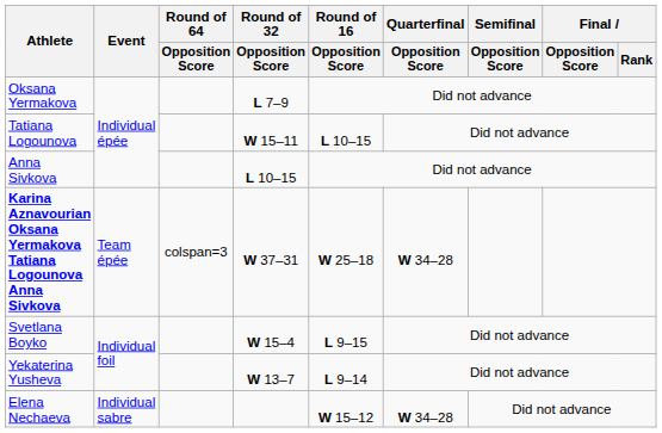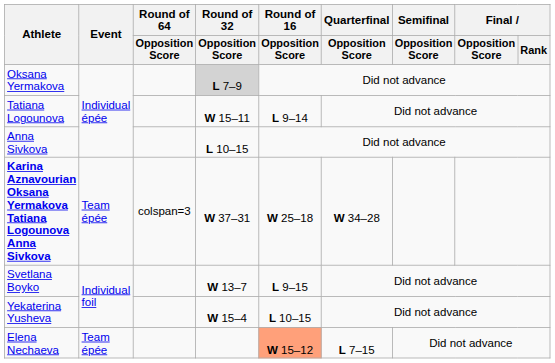Oksana Yermakova | Round of 32 / Opposition Score: no background -> lightgrey background
Tatiana Logounova | Round of 16 / Opposition Score: L 10–15 -> L 9–14
Svetlana Boyko | Round of 32 / Opposition Score: W 15–4 -> W 13–7
Yekaterina Yusheva | Round of 32 / Opposition Score: W 13–7 -> W 15–4
Yekaterina Yusheva | Round of 16 / Opposition Score: L 9–14 -> L 10–15
Elena Nechaeva | Event: Individual sabre -> Team épée
Elena Nechaeva | Round of 16 / Opposition Score: no background -> lightsalmon background
Elena Nechaeva | Quarterfinal / Opposition Score: W 34–28 -> L 7–15
